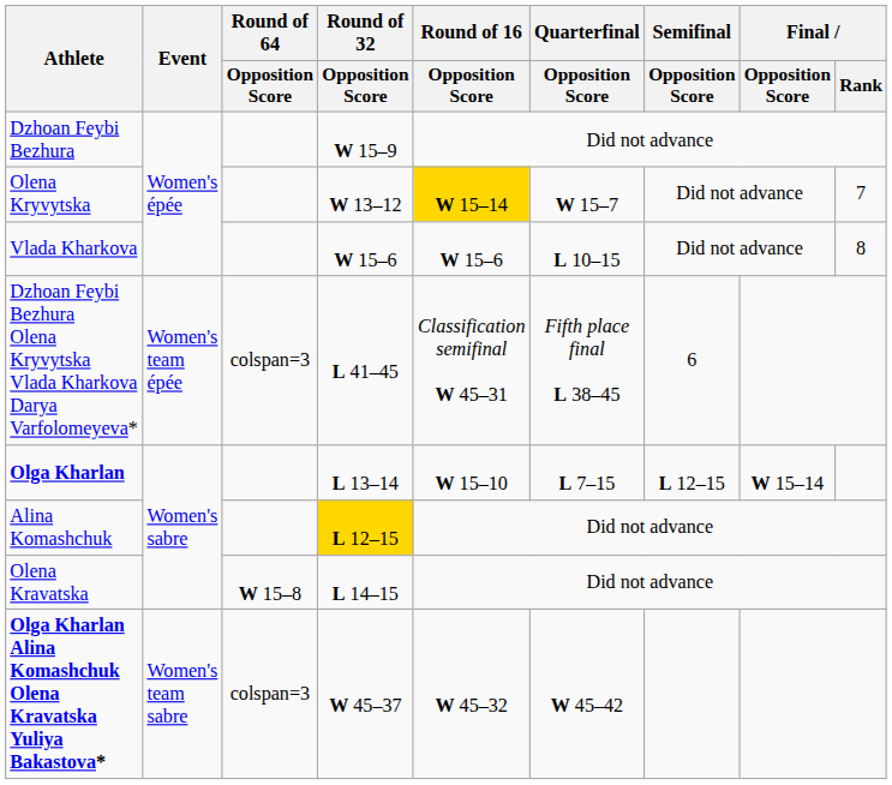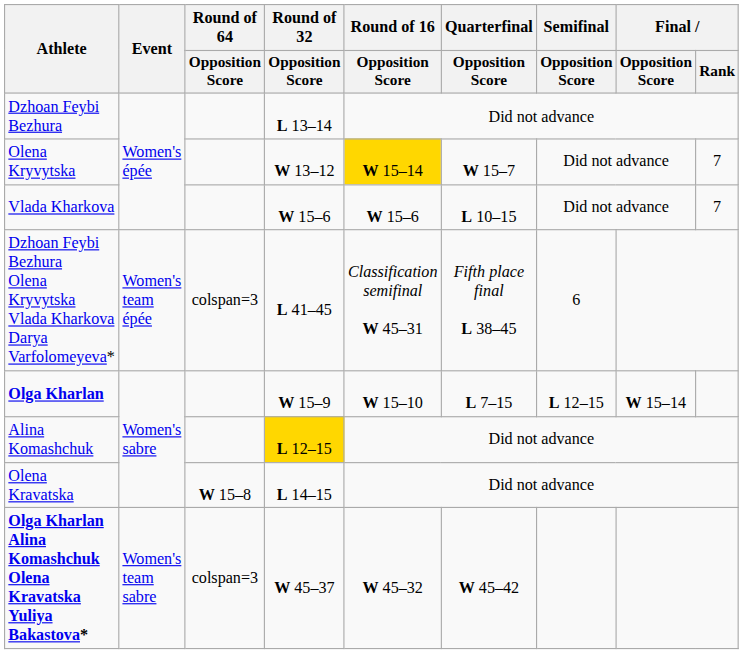Dzhoan Feybi Bezhura | Round of 32 / Opposition Score: W 15–9 -> L 13–14
Vlada Kharkova | Final / Rank: 8 -> 7
Olga Kharlan | Round of 32 / Opposition Score: L 13–14 -> W 15–9
